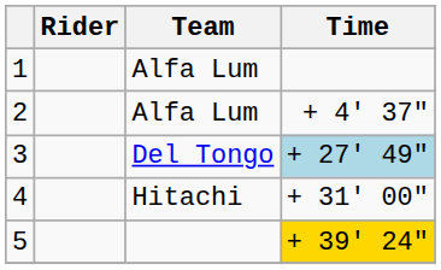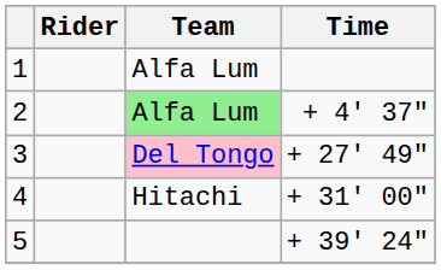2 | Team: no background -> lightgreen background
3 | Team: no background -> pink background
3 | Time: lightblue background -> no background
5 | Time: gold background -> no background
